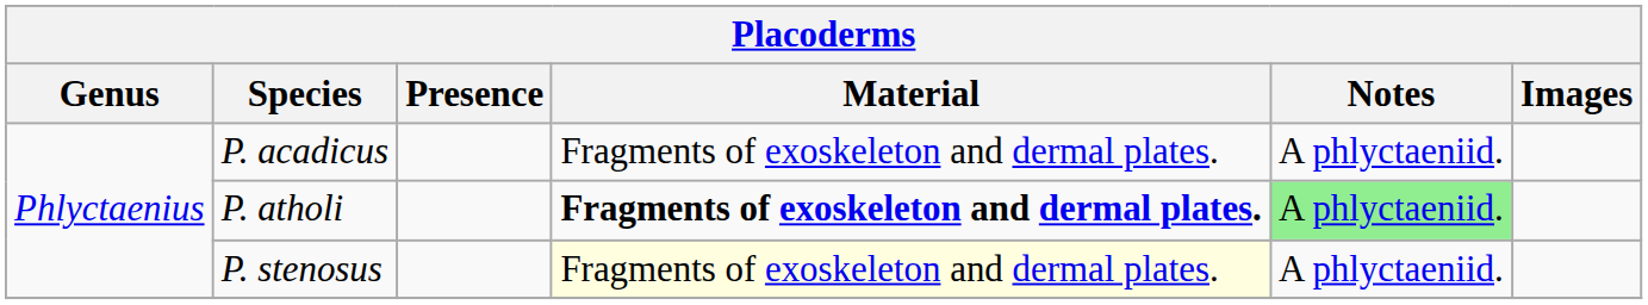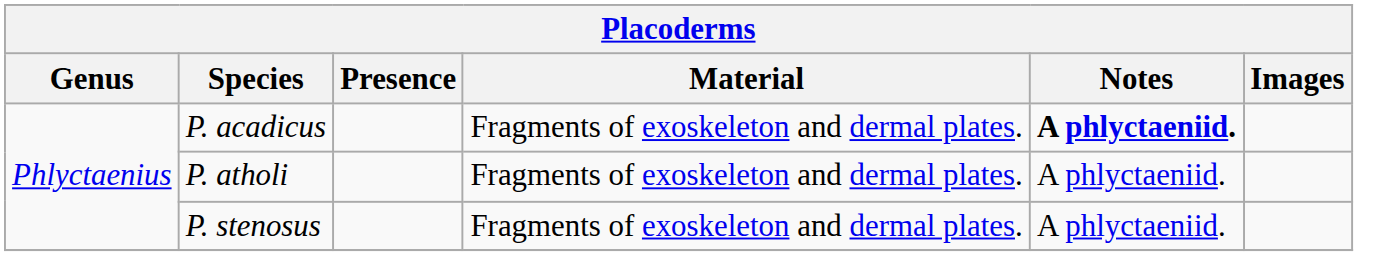P. acadicus | Notes: normal -> bold
P. atholi | Material: bold -> normal
P. atholi | Notes: lightgreen background -> no background
P. stenosus | Material: lightyellow background -> no background
